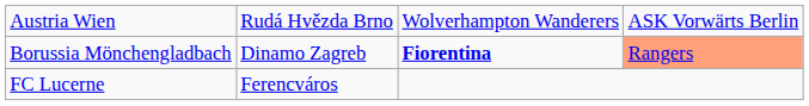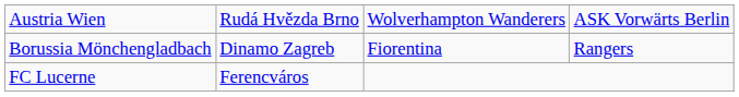Borussia Mönchengladbach | column 3: bold -> normal
Borussia Mönchengladbach | column 4: lightsalmon background -> no background
